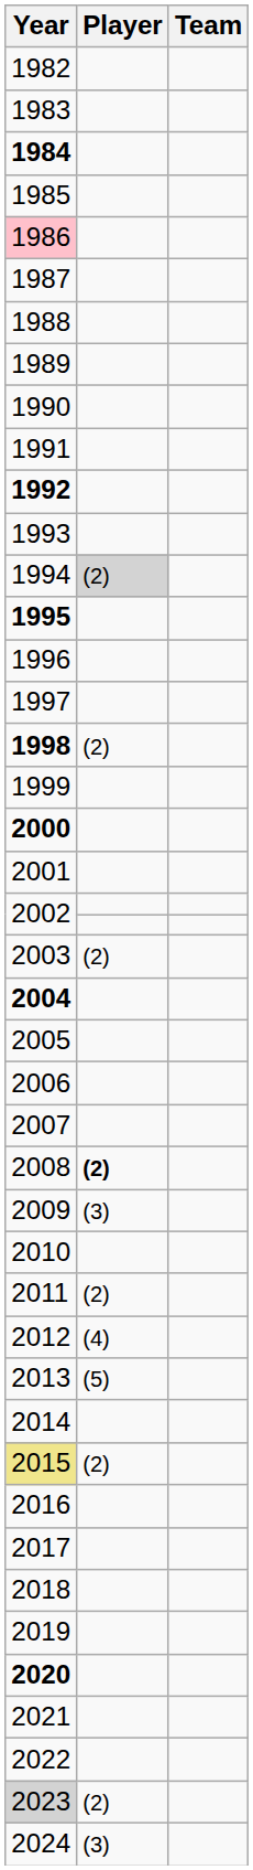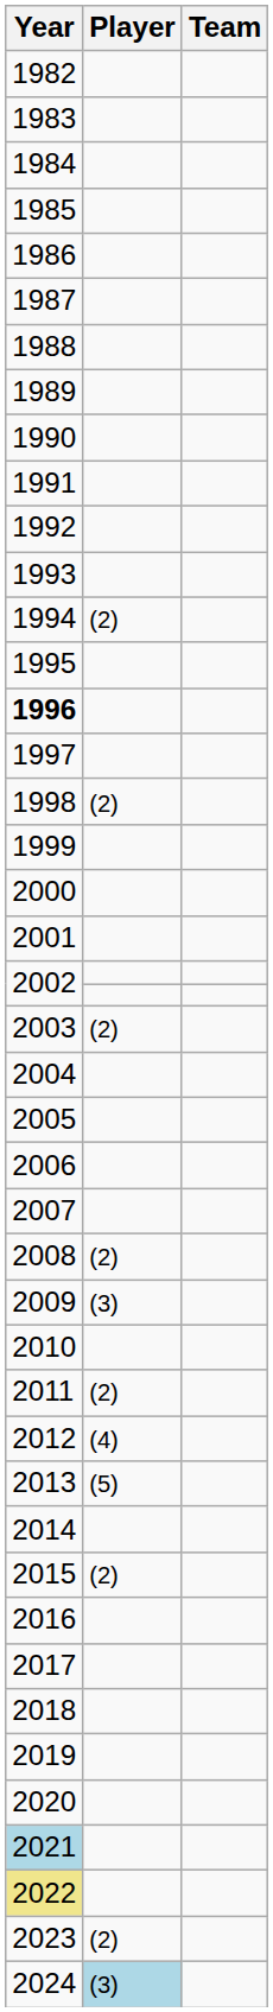1984 | Year: bold -> normal
1986 | Year: pink background -> no background
1992 | Year: bold -> normal
1994 | Player: lightgrey background -> no background
1995 | Year: bold -> normal
1996 | Year: normal -> bold
1998 | Year: bold -> normal
2000 | Year: bold -> normal
2004 | Year: bold -> normal
2008 | Player: bold -> normal
2015 | Year: khaki background -> no background
2020 | Year: bold -> normal
2021 | Year: no background -> lightblue background
2022 | Year: no background -> khaki background
2023 | Year: lightgrey background -> no background
2024 | Player: no background -> lightblue background
